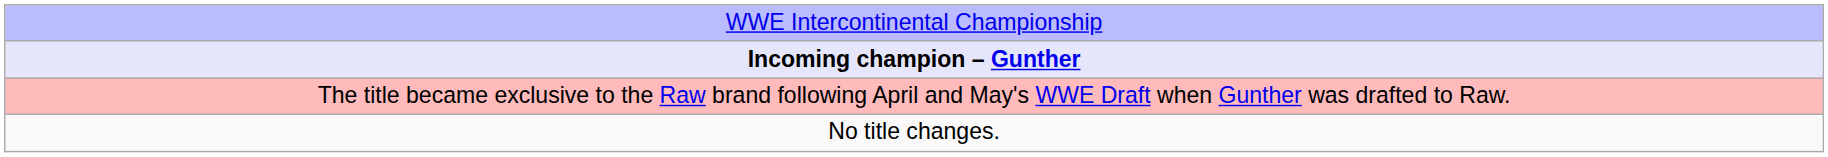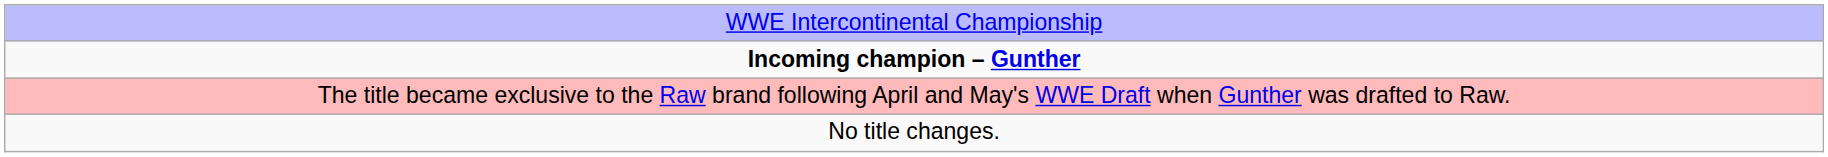row 2 | column 1: lavender background -> no background
